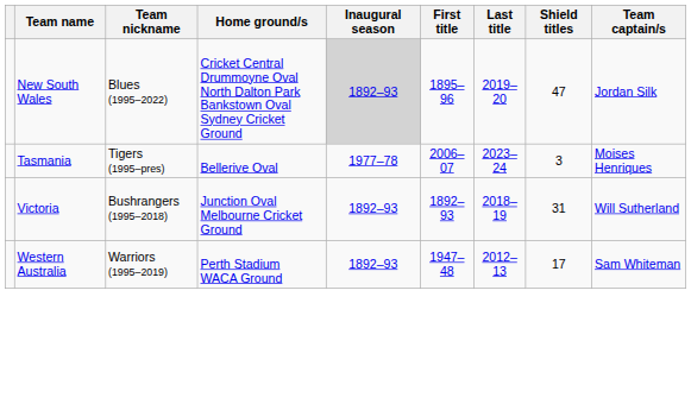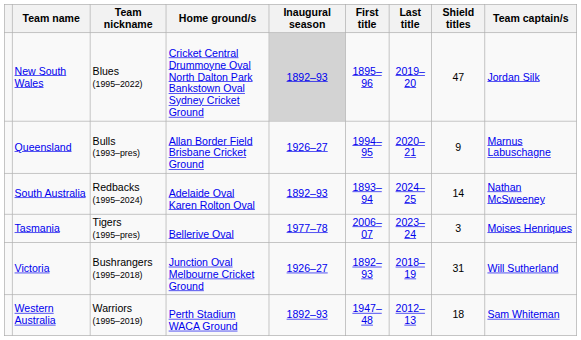+ row: Queensland | Bulls (1993–pres) | Allan Border Field Brisbane Cricket Ground | 1926–27 | 1994–95 | 2020–21 | 9 | Marnus Labuschagne
+ row: South Australia | Redbacks (1995–2024) | Adelaide Oval Karen Rolton Oval | 1892–93 | 1893–94 | 2024–25 | 14 | Nathan McSweeney
Victoria | Inaugural season: 1892–93 -> 1926–27
Western Australia | Shield titles: 17 -> 18
